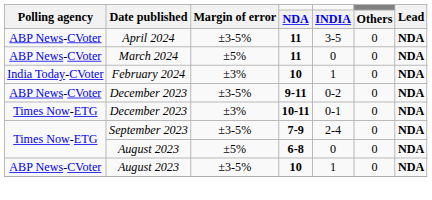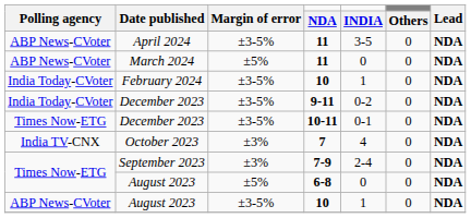February 2024 | Margin of error: ±3% -> ±3-5%
December 2023 / 9-11 | Polling agency: ABP News-CVoter -> India Today-CVoter
December 2023 / 10-11 | Margin of error: ±3% -> ±3-5%
+ row: India TV-CNX | October 2023 | ±3% | 7 | 4 | 0 | NDA
September 2023 | Margin of error: ±3-5% -> ±3%
